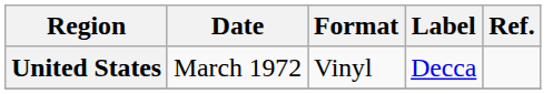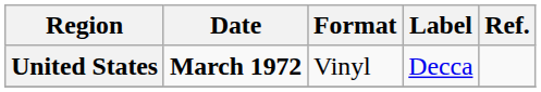United States | Date: normal -> bold
